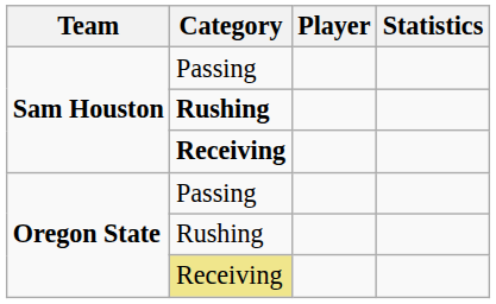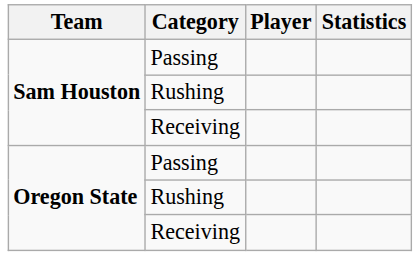Sam Houston / Rushing | Category: bold -> normal
Sam Houston / Receiving | Category: bold -> normal
Oregon State / Receiving | Category: khaki background -> no background
